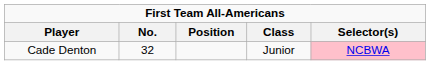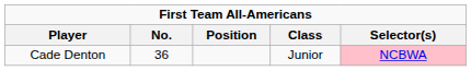Cade Denton | No.: 32 -> 36
